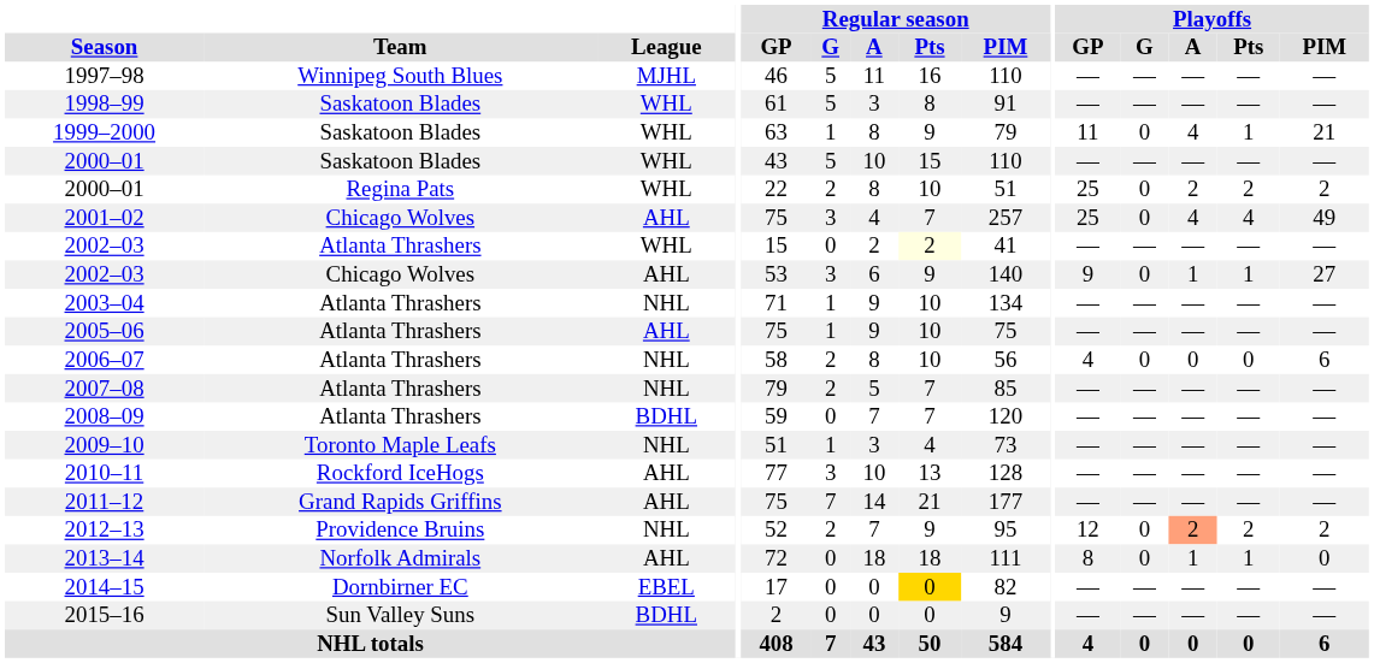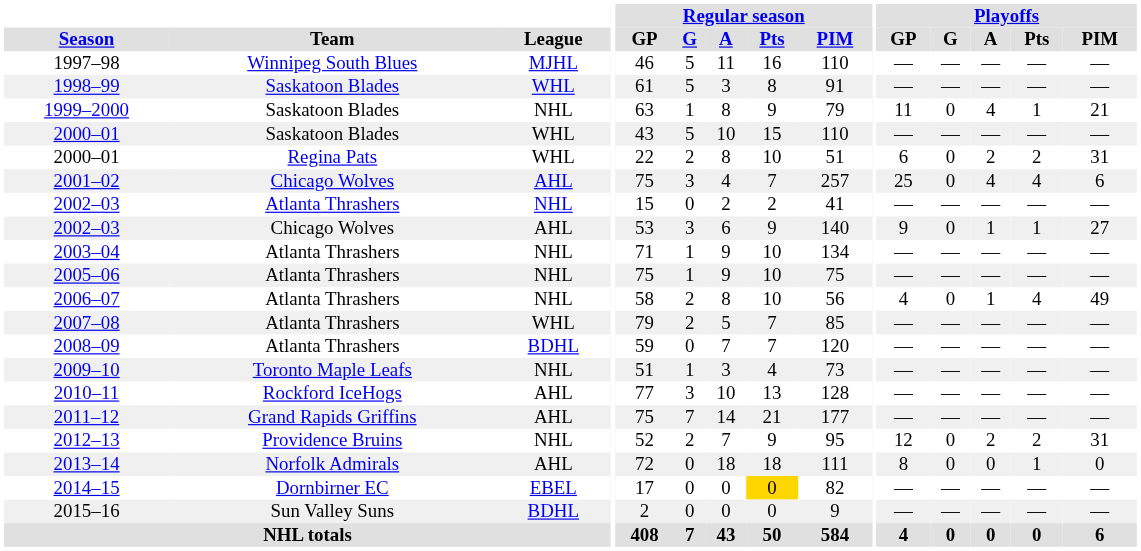1999–2000 | League: WHL -> NHL
2000–01 / Regina Pats | Playoffs / GP: 25 -> 6
2000–01 / Regina Pats | Playoffs / PIM: 2 -> 31
2001–02 | Playoffs / PIM: 49 -> 6
2002–03 / Atlanta Thrashers | League: WHL -> NHL
2002–03 / Atlanta Thrashers | Regular season / Pts: lightyellow background -> no background
2005–06 | League: AHL -> NHL
2006–07 | Playoffs / A: 0 -> 1
2006–07 | Playoffs / Pts: 0 -> 4
2006–07 | Playoffs / PIM: 6 -> 49
2007–08 | League: NHL -> WHL
2012–13 | Playoffs / A: lightsalmon background -> no background
2012–13 | Playoffs / PIM: 2 -> 31
2013–14 | Playoffs / A: 1 -> 0
